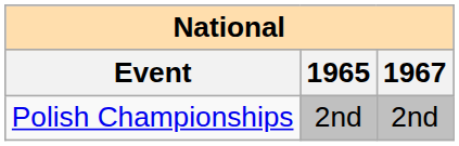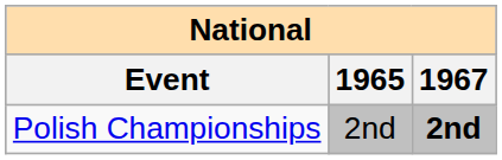Polish Championships | 1967: normal -> bold
